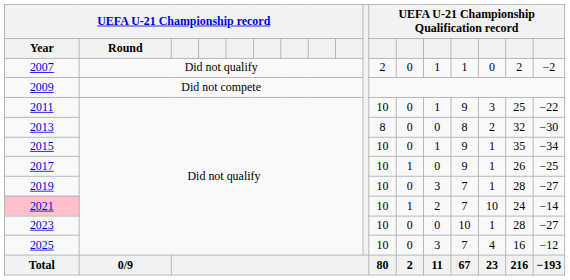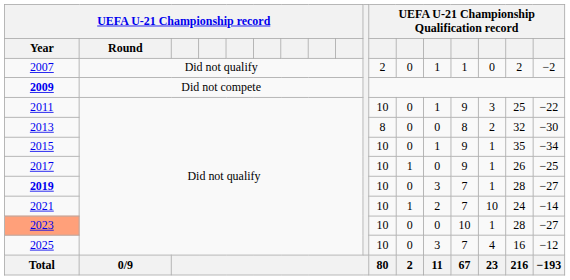2009 | UEFA U-21 Championship record / Year: normal -> bold
2019 | UEFA U-21 Championship record / Year: normal -> bold
2021 | UEFA U-21 Championship record / Year: pink background -> no background
2023 | UEFA U-21 Championship record / Year: no background -> lightsalmon background
